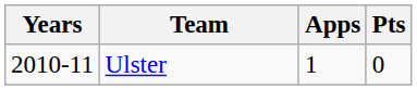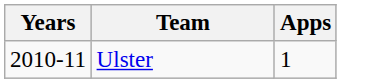- column: Pts | 0
